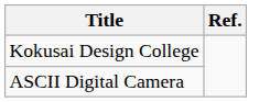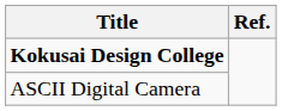Kokusai Design College | Title: normal -> bold
